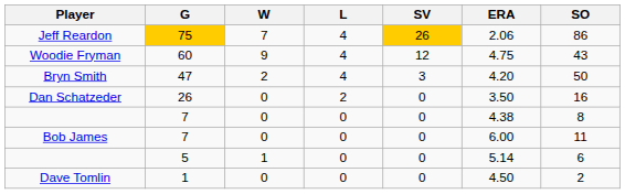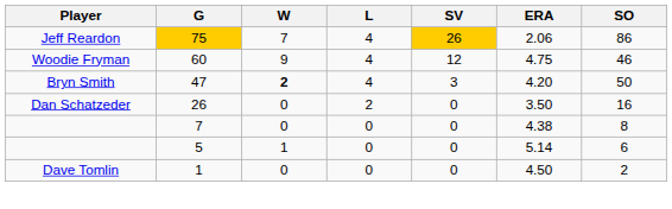Woodie Fryman | SO: 43 -> 46
Bryn Smith | W: normal -> bold
- row: Bob James | 7 | 0 | 0 | 0 | 6.00 | 11
